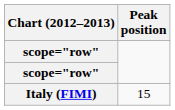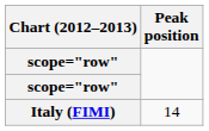Italy (FIMI) | Peak position: 15 -> 14
